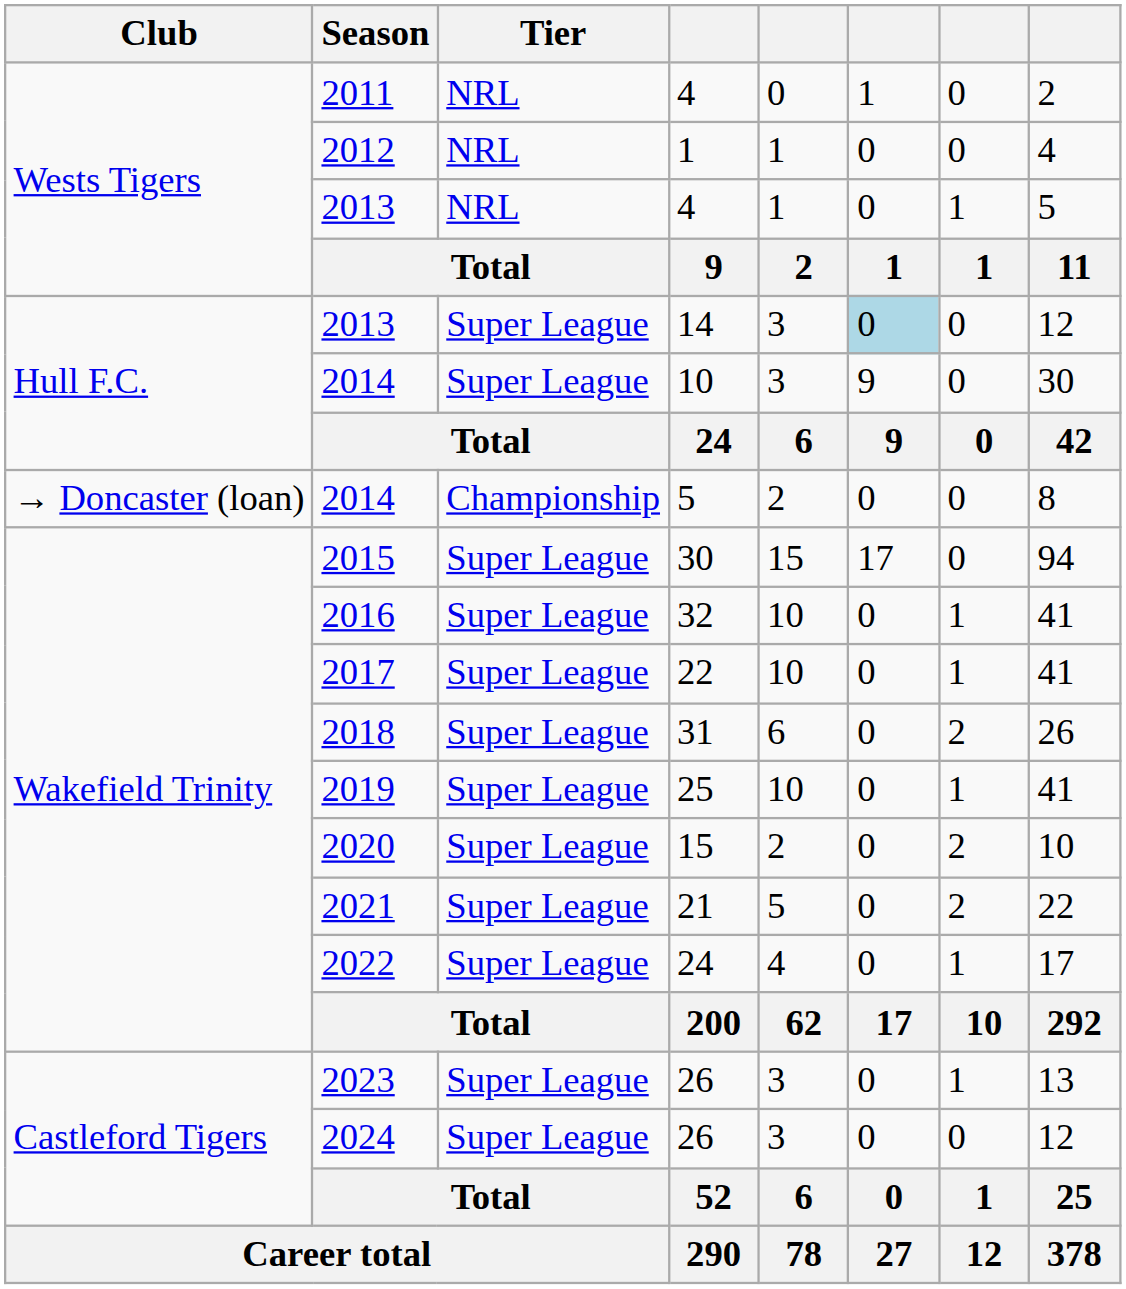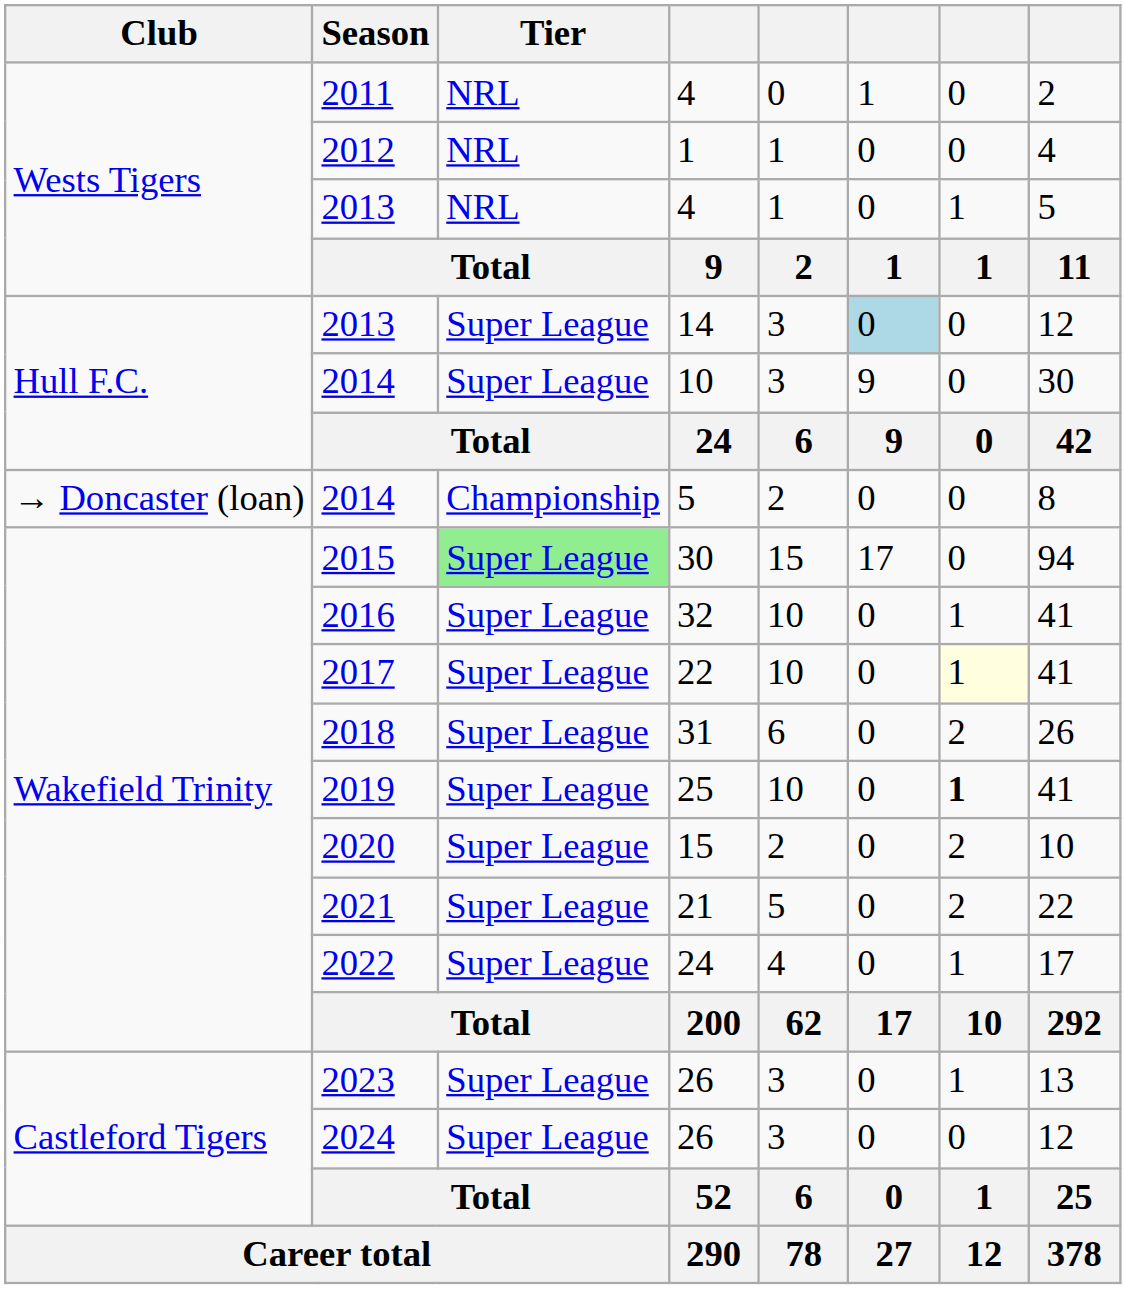2015 | Tier: no background -> lightgreen background
2017 | column 7: no background -> lightyellow background
2019 | column 7: normal -> bold
